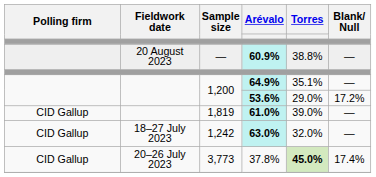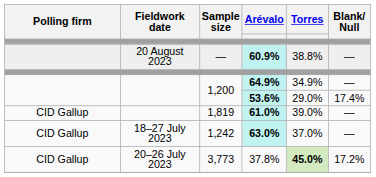64.9% | Torres: 35.1% -> 34.9%
53.6% | Blank/ Null: 17.2% -> 17.4%
63.0% | Torres: 32.0% -> 37.0%
37.8% | Blank/ Null: 17.4% -> 17.2%
